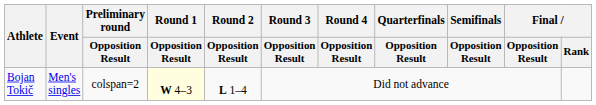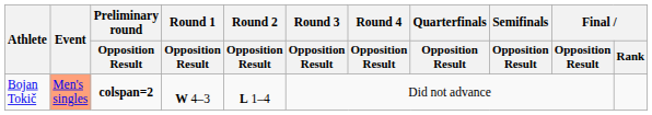Bojan Tokič | Event: no background -> lightsalmon background
Bojan Tokič | Preliminary round / Opposition Result: normal -> bold
Bojan Tokič | Round 1 / Opposition Result: lightyellow background -> no background
